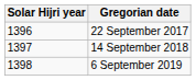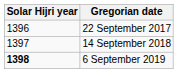6 September 2019 | Solar Hijri year: normal -> bold
